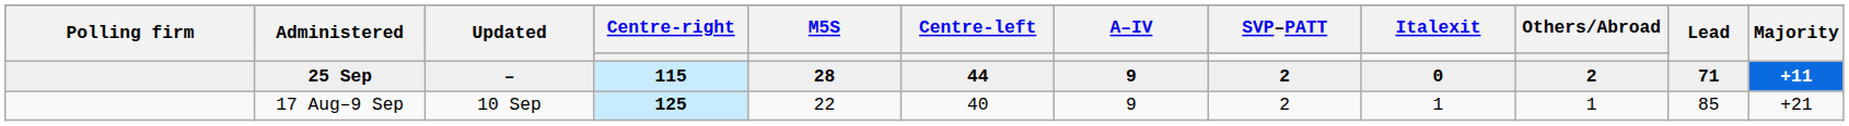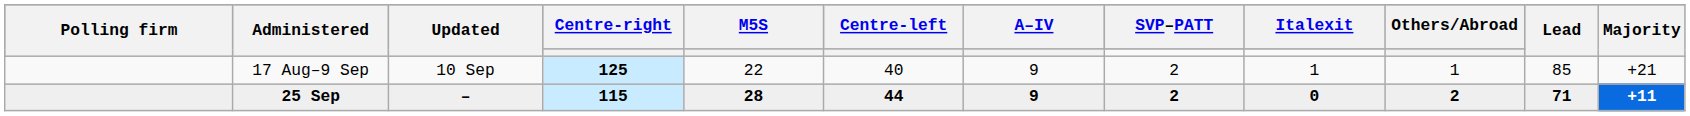rows swapped: 25 Sep <-> 17 Aug–9 Sep
